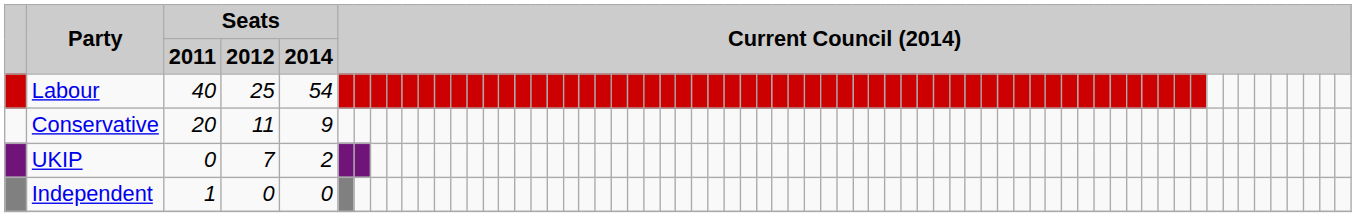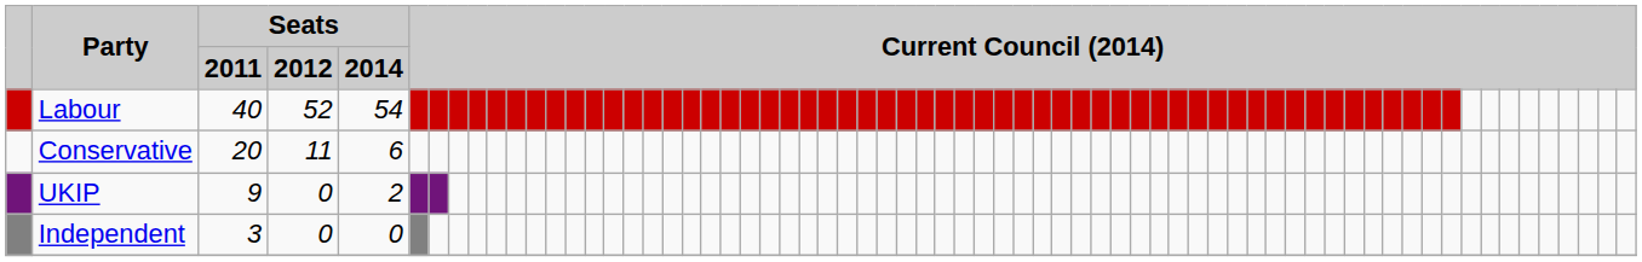Labour | Seats / 2012: 25 -> 52
Conservative | Seats / 2014: 9 -> 6
UKIP | Seats / 2011: 0 -> 9
UKIP | Seats / 2012: 7 -> 0
Independent | Seats / 2011: 1 -> 3
